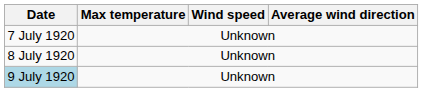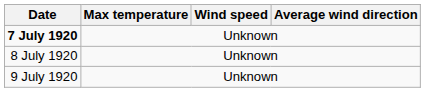7 July 1920 | Date: normal -> bold
9 July 1920 | Date: lightblue background -> no background
